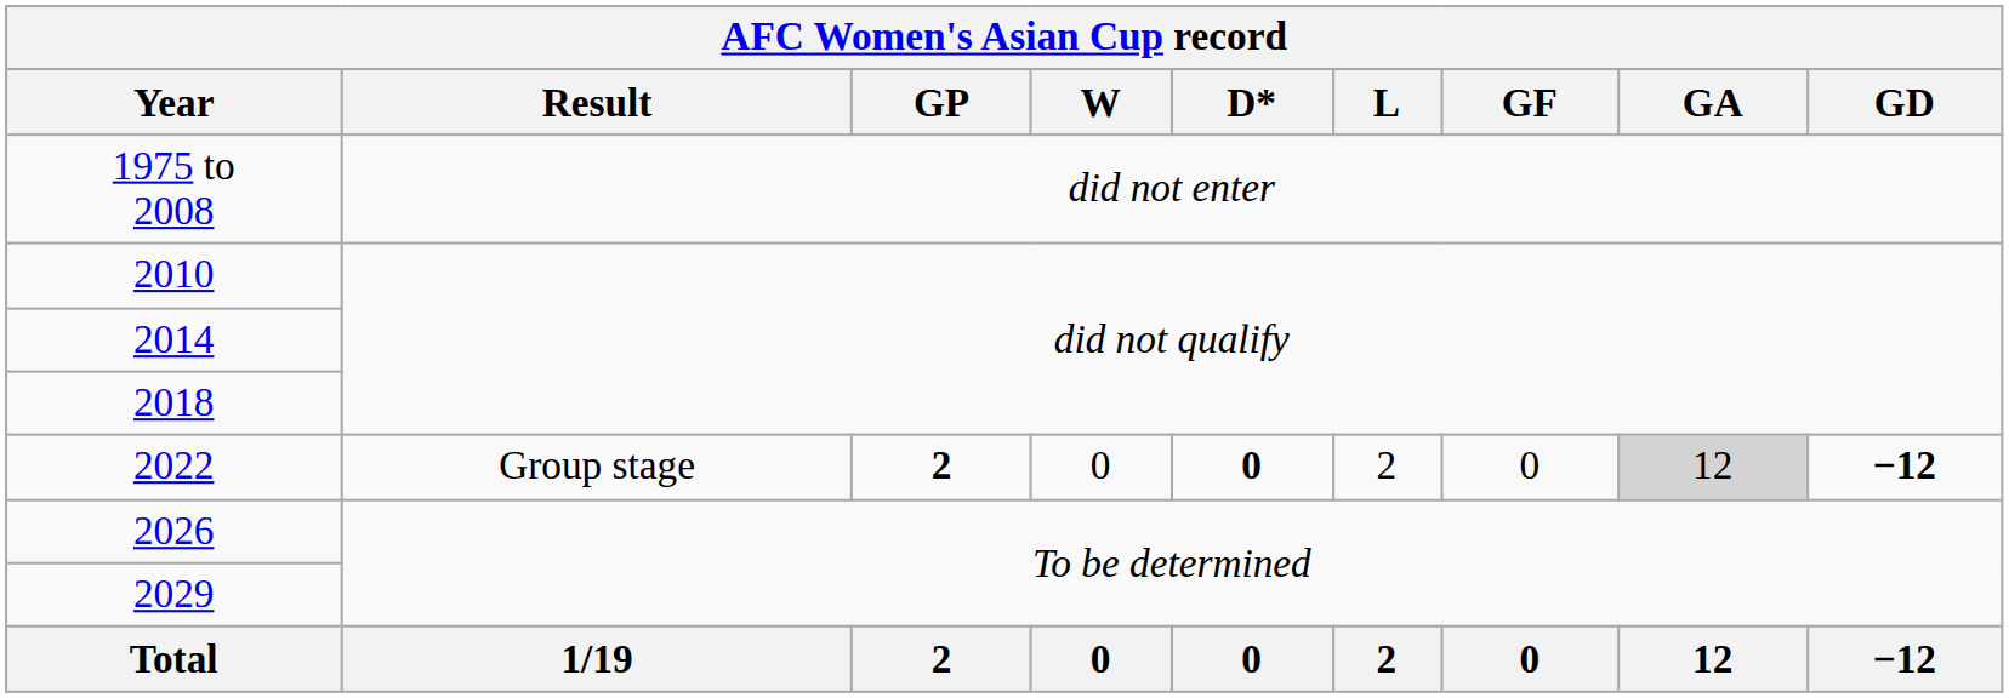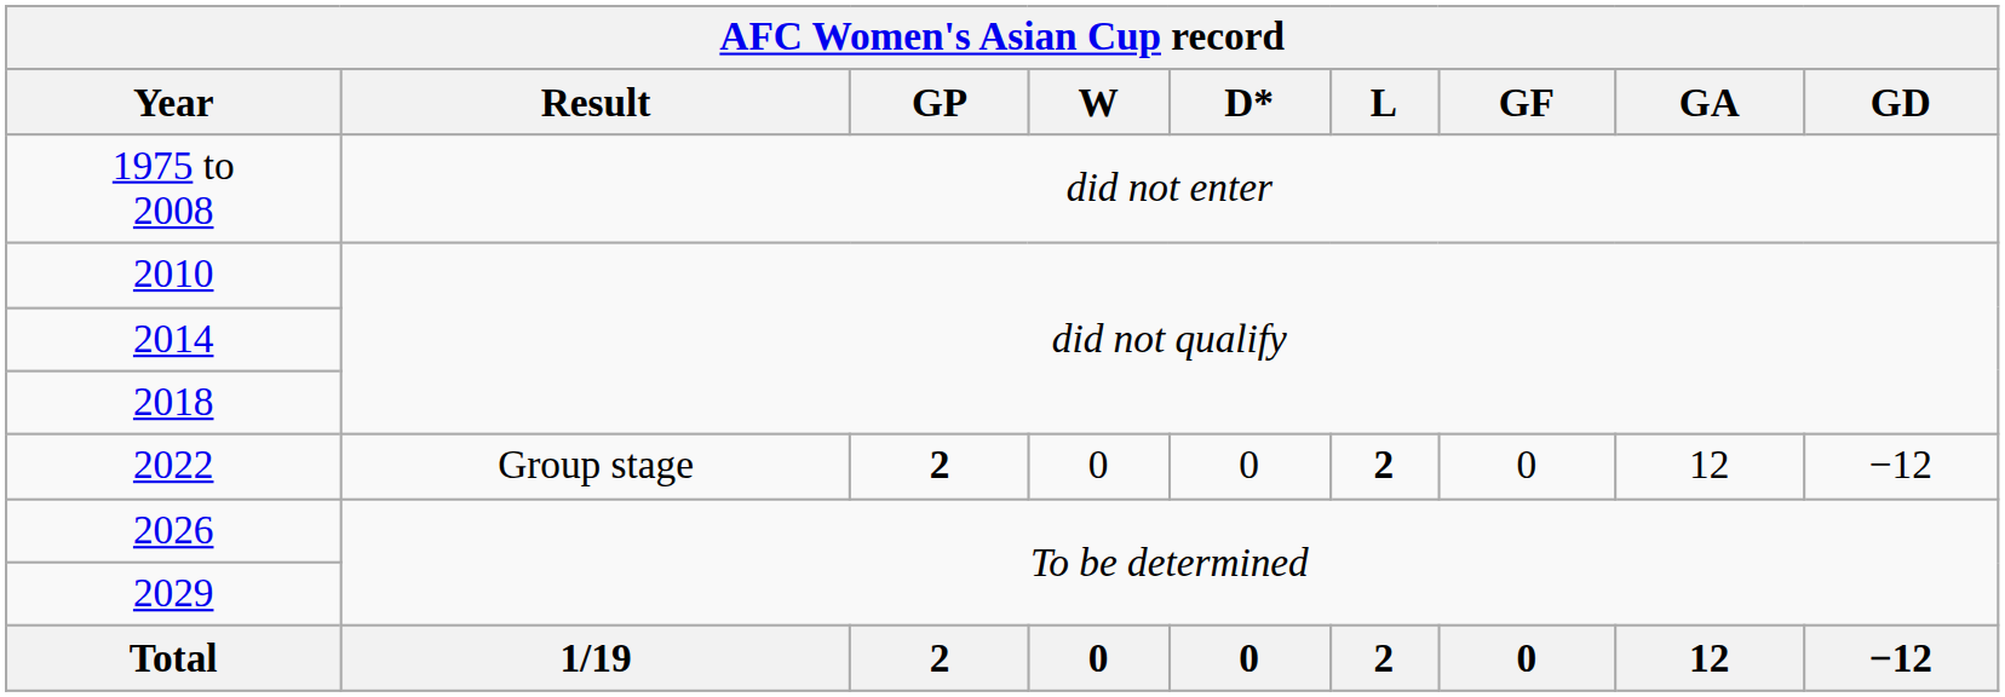2022 | D*: bold -> normal
2022 | L: normal -> bold
2022 | GA: lightgrey background -> no background
2022 | GD: bold -> normal
